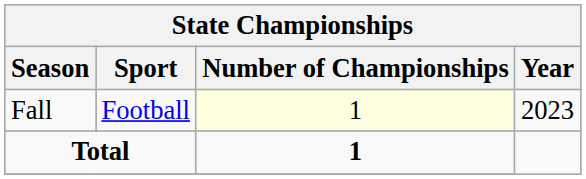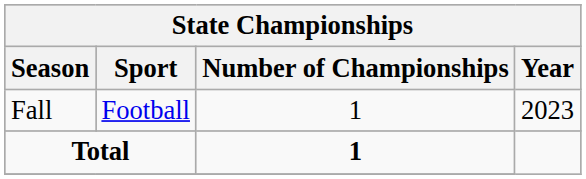Fall | Number of Championships: lightyellow background -> no background
